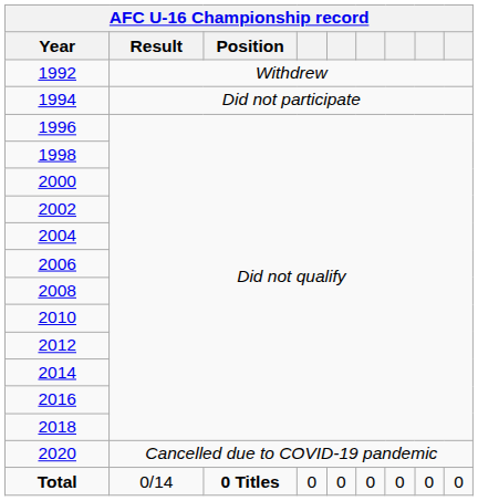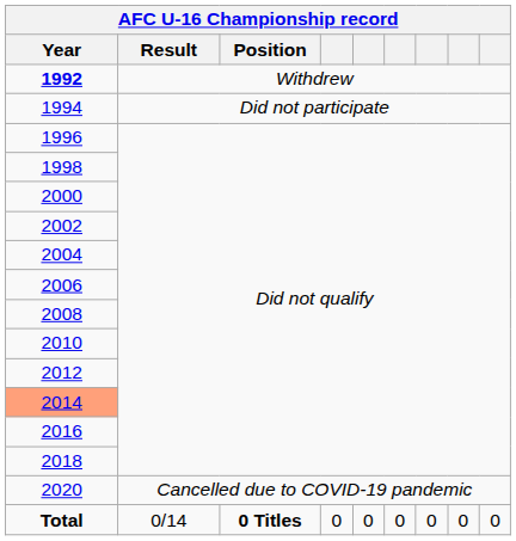1992 | Year: normal -> bold
2014 | Year: no background -> lightsalmon background
